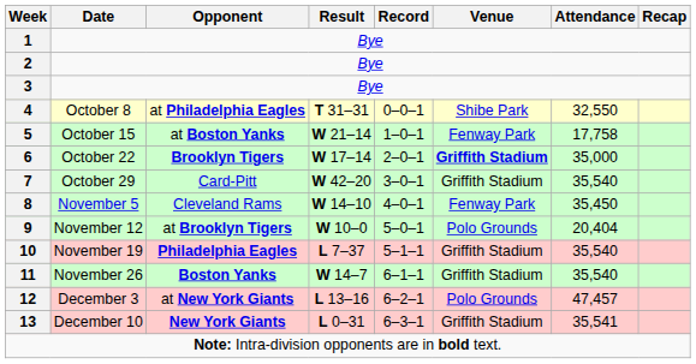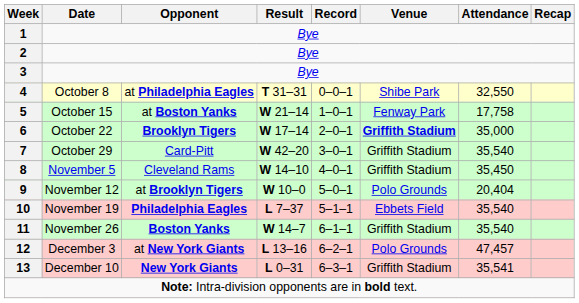8 | Venue: Fenway Park -> Griffith Stadium
10 | Venue: Griffith Stadium -> Ebbets Field
